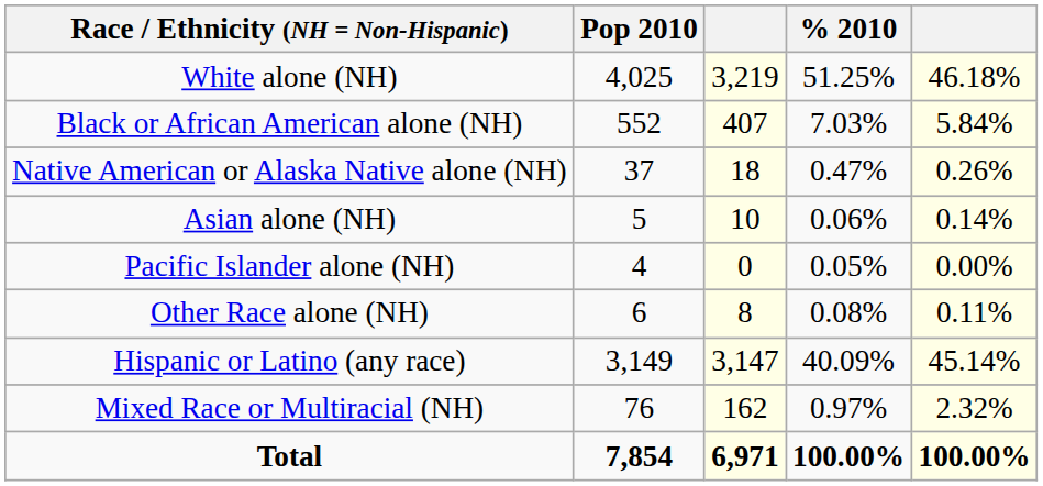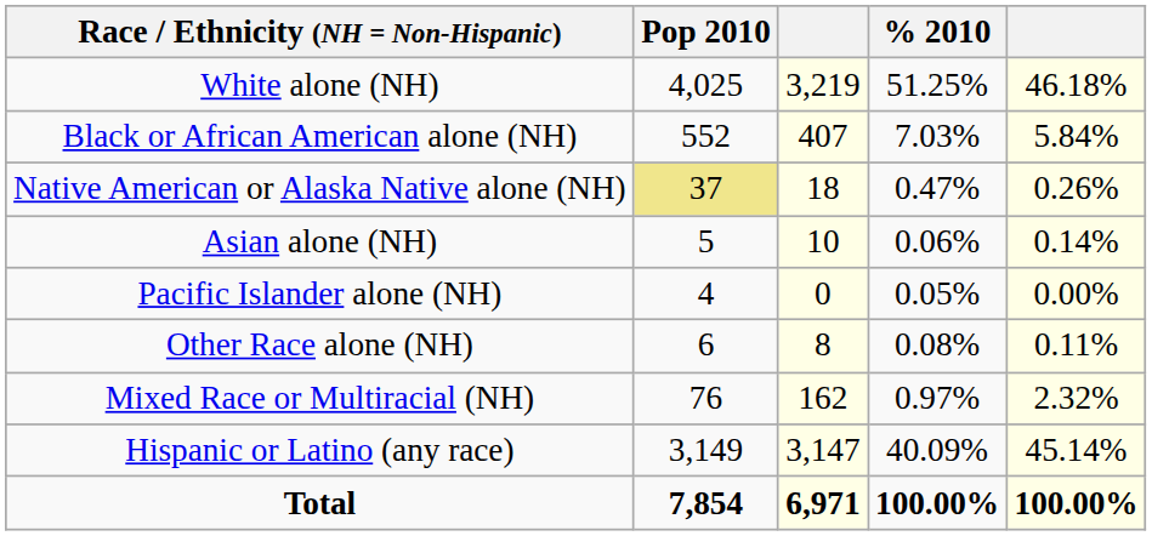Native American or Alaska Native alone (NH) | Pop 2010: no background -> khaki background
rows swapped: Mixed Race or Multiracial (NH) <-> Hispanic or Latino (any race)
